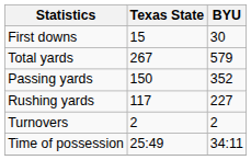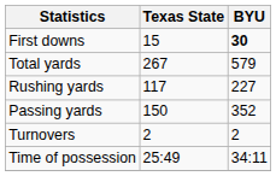First downs | BYU: normal -> bold
rows swapped: Rushing yards <-> Passing yards
